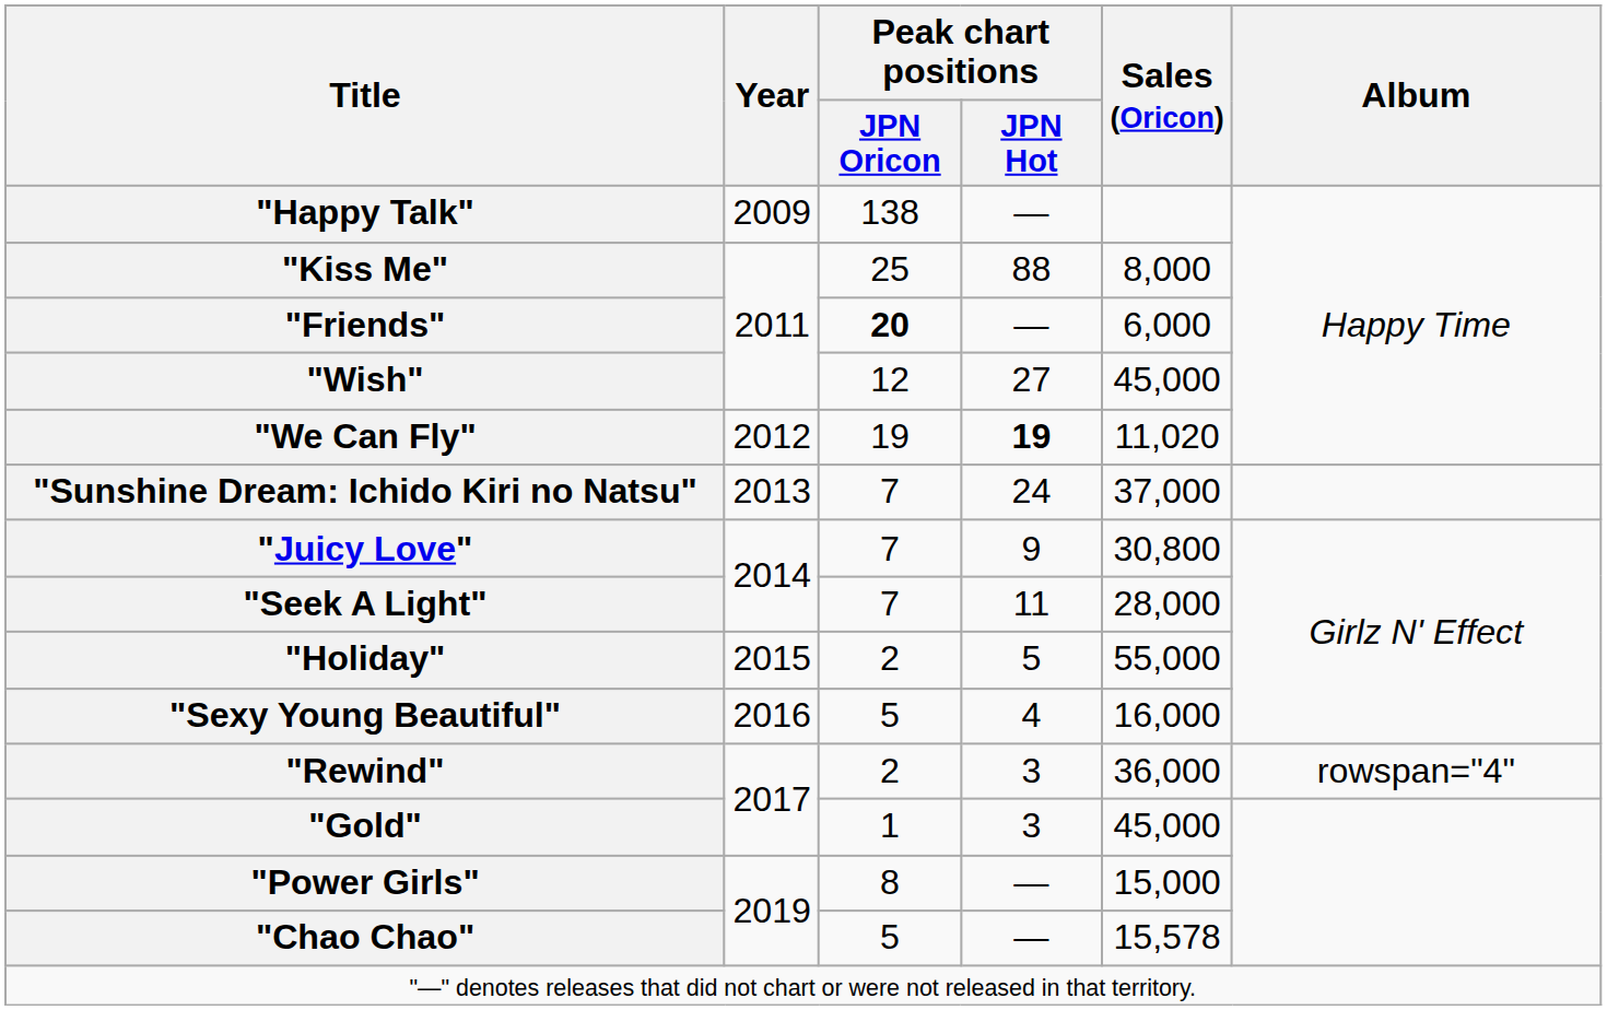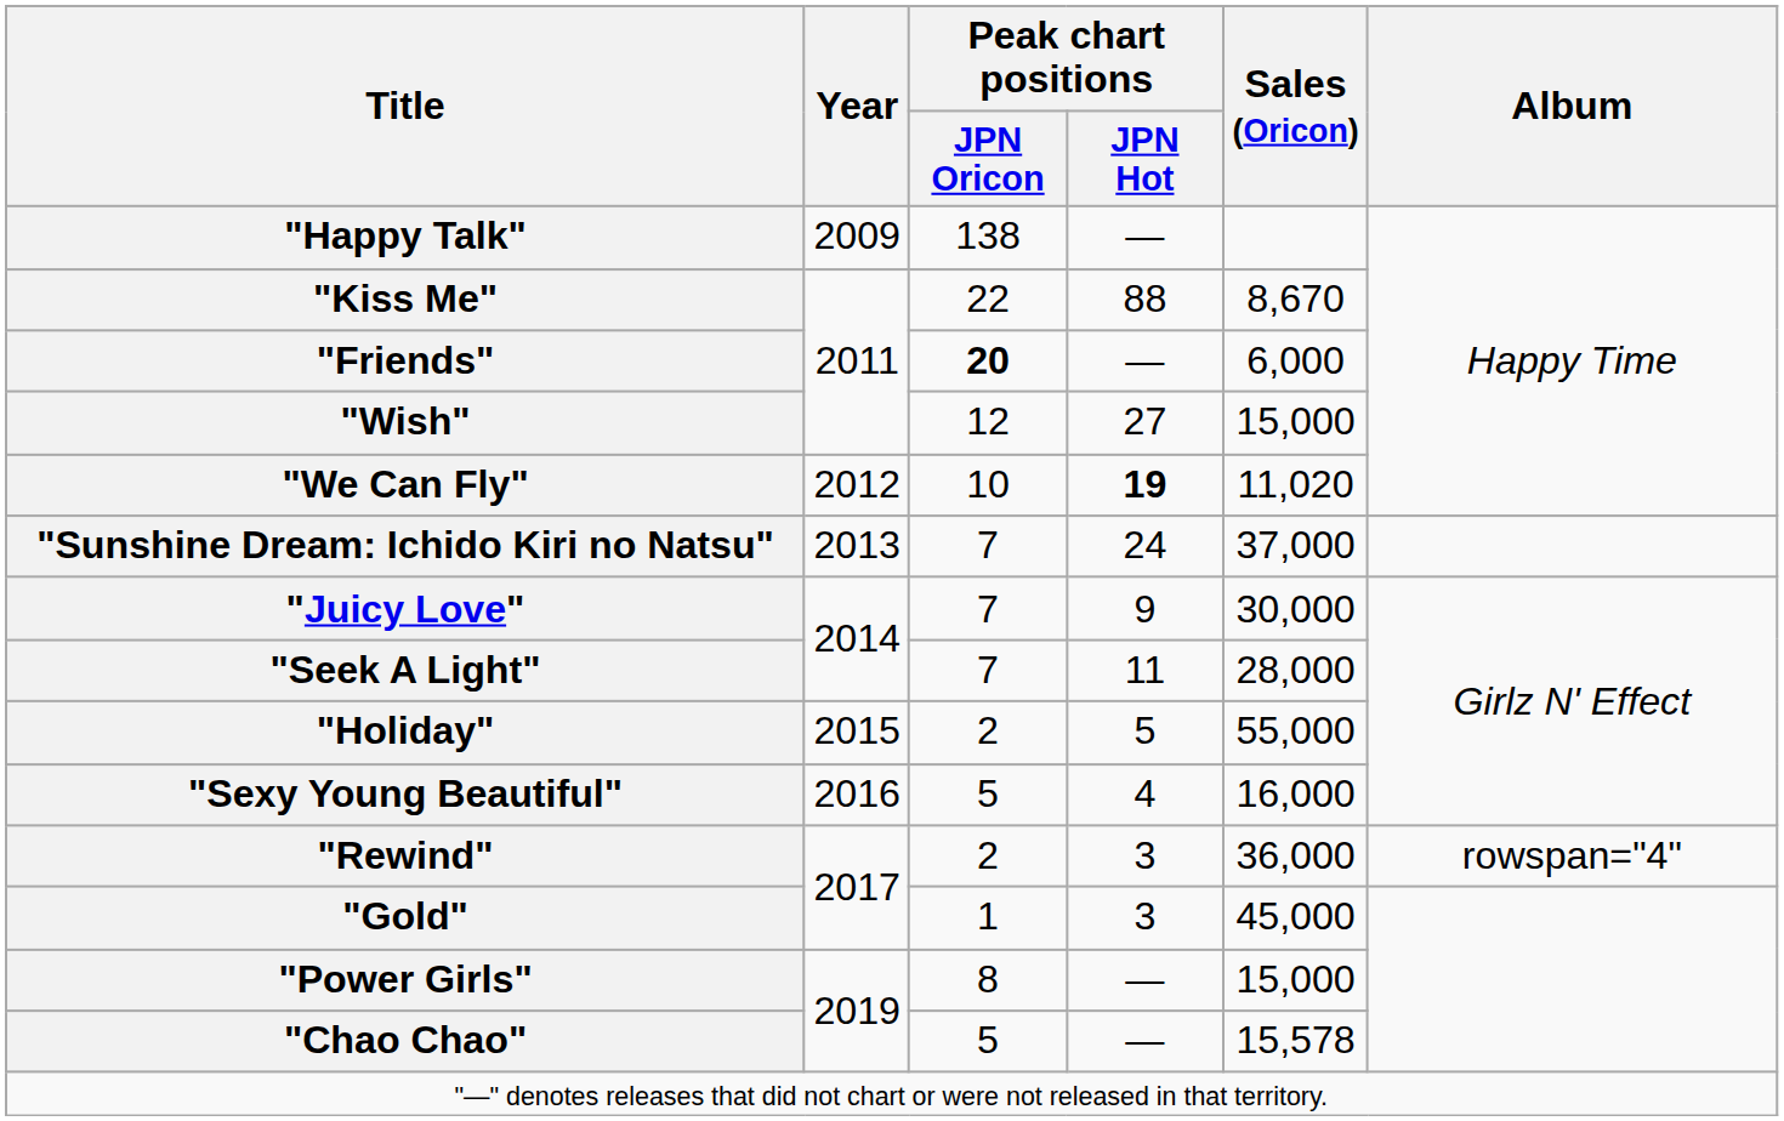"Kiss Me" | Peak chart positions / JPN Oricon: 25 -> 22
"Kiss Me" | Sales (Oricon): 8,000 -> 8,670
"Wish" | Sales (Oricon): 45,000 -> 15,000
"We Can Fly" | Peak chart positions / JPN Oricon: 19 -> 10
"Juicy Love" | Sales (Oricon): 30,800 -> 30,000
